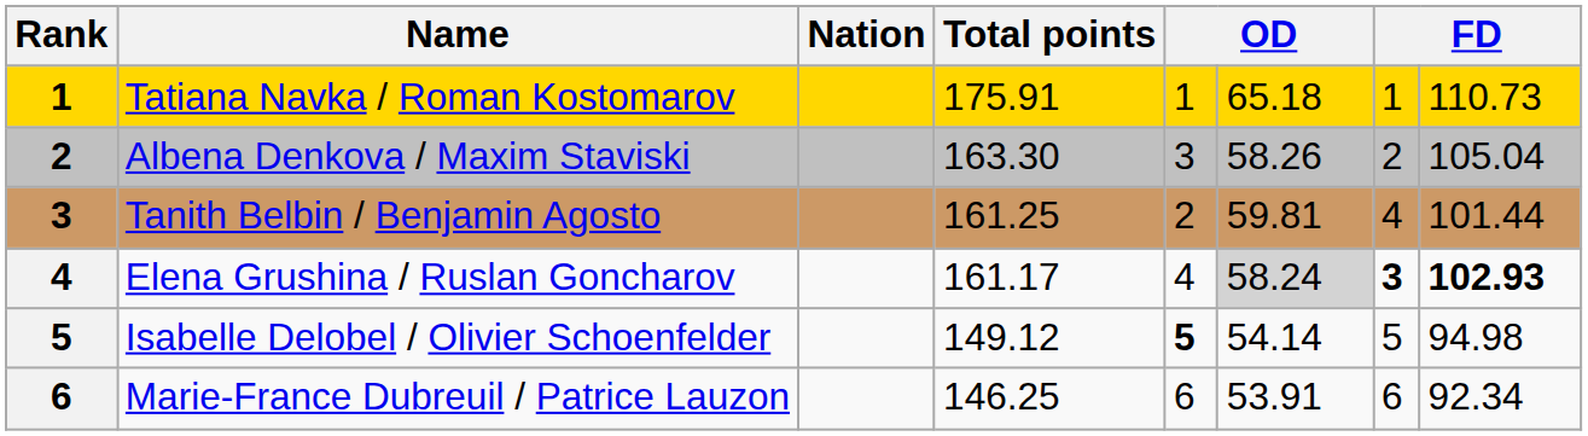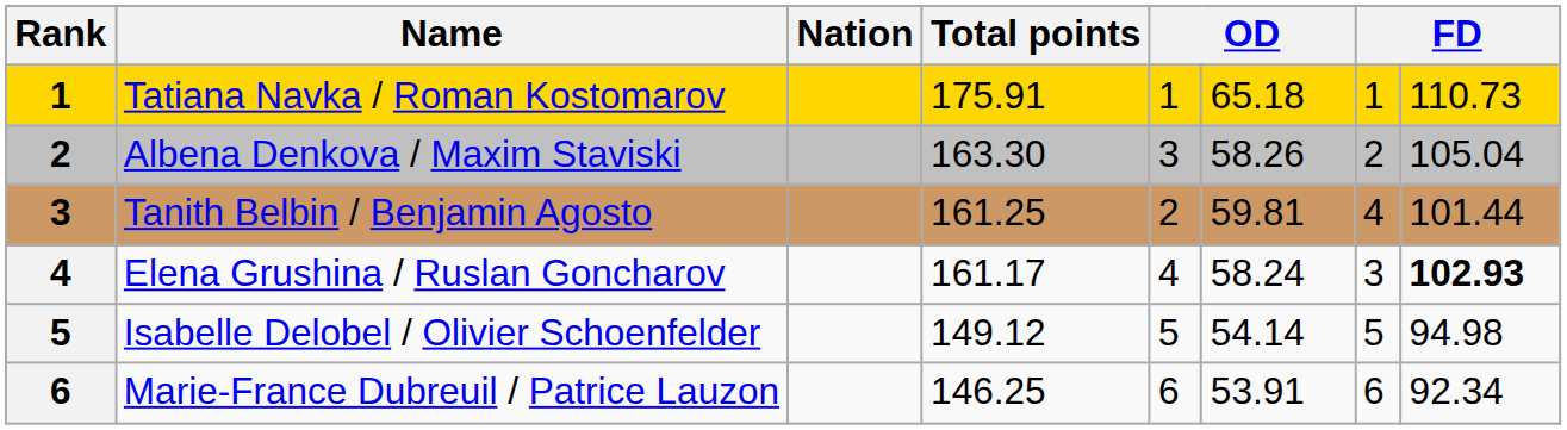Elena Grushina / Ruslan Goncharov | column 6: lightgrey background -> no background
Elena Grushina / Ruslan Goncharov | column 7: bold -> normal
Isabelle Delobel / Olivier Schoenfelder | column 5: bold -> normal
